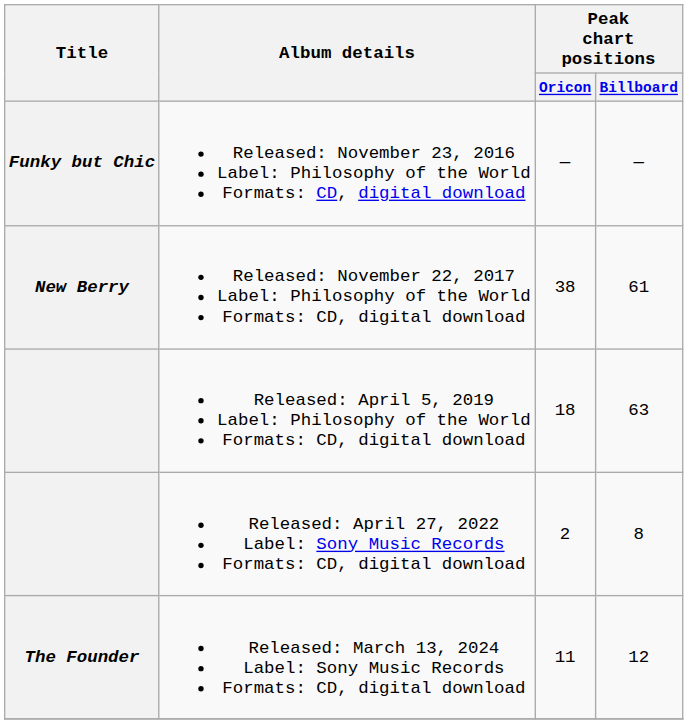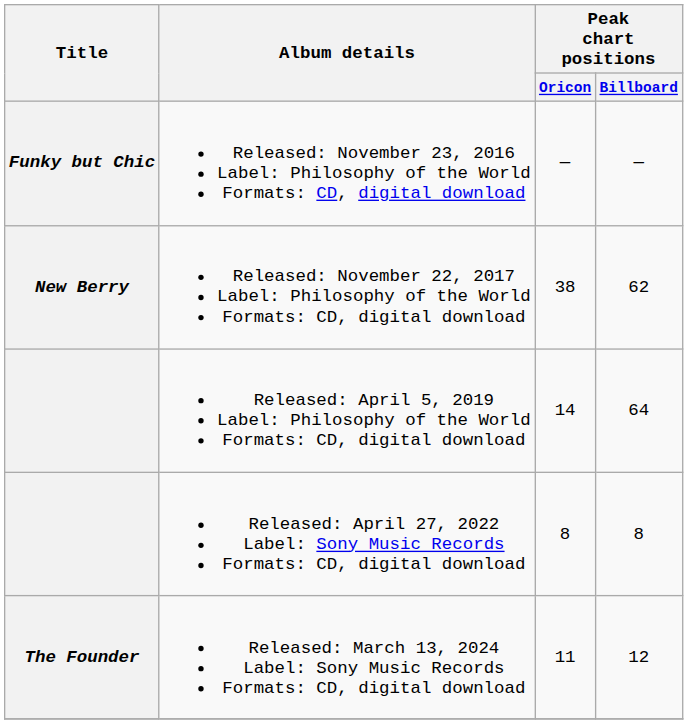row 4 | Peak chart positions / Billboard: 61 -> 62
row 5 | Peak chart positions / Oricon: 18 -> 14
row 5 | Peak chart positions / Billboard: 63 -> 64
row 6 | Peak chart positions / Oricon: 2 -> 8
